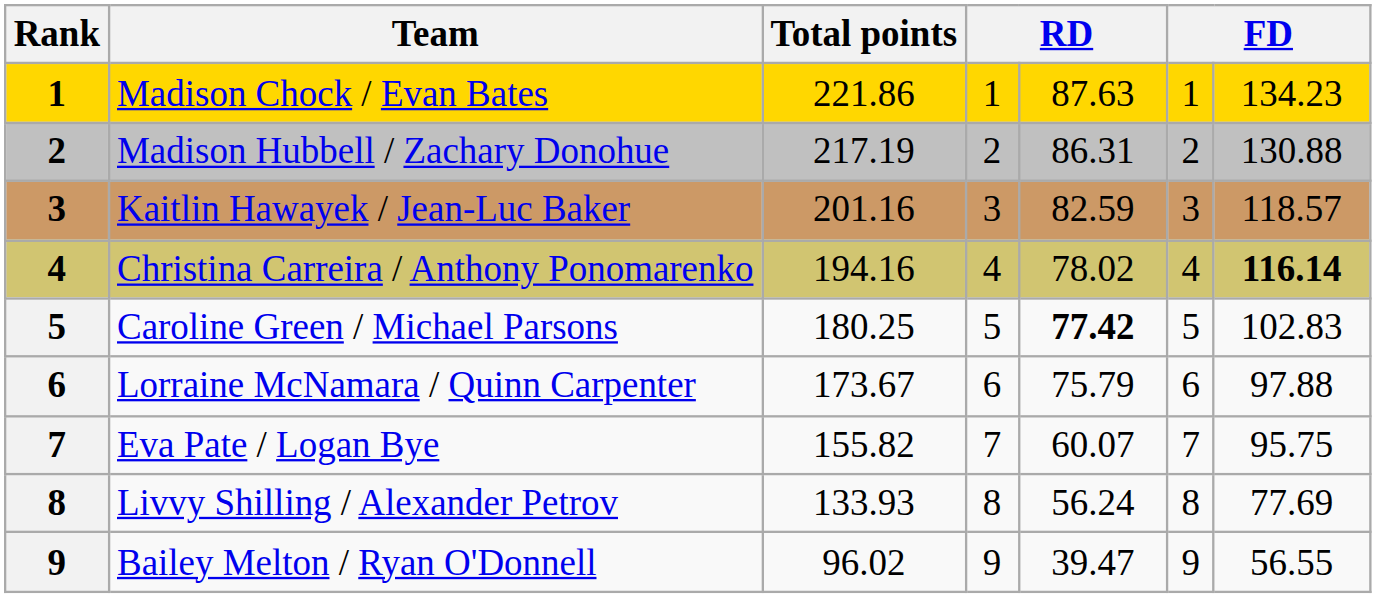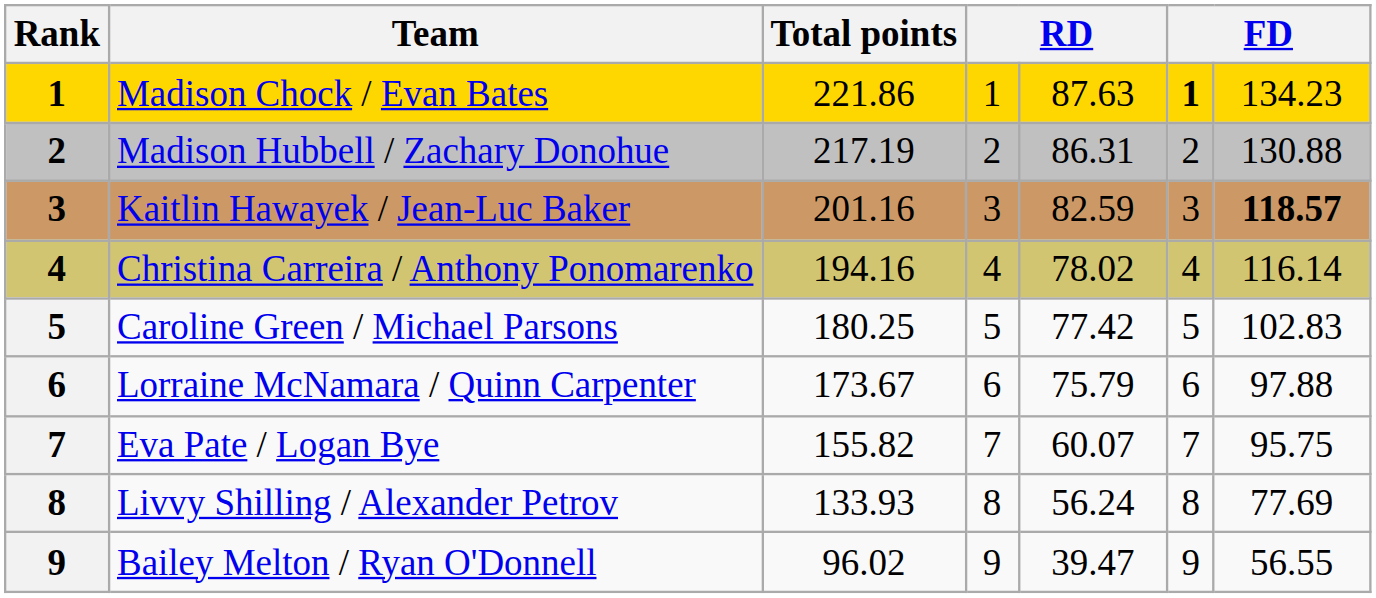Madison Chock / Evan Bates | column 6: normal -> bold
Kaitlin Hawayek / Jean-Luc Baker | column 7: normal -> bold
Christina Carreira / Anthony Ponomarenko | column 7: bold -> normal
Caroline Green / Michael Parsons | column 5: bold -> normal
